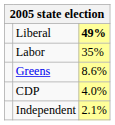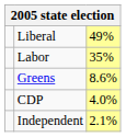Liberal | column 3: bold -> normal
